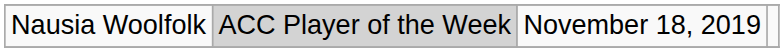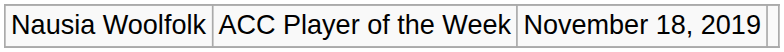Nausia Woolfolk | column 2: lightgrey background -> no background
